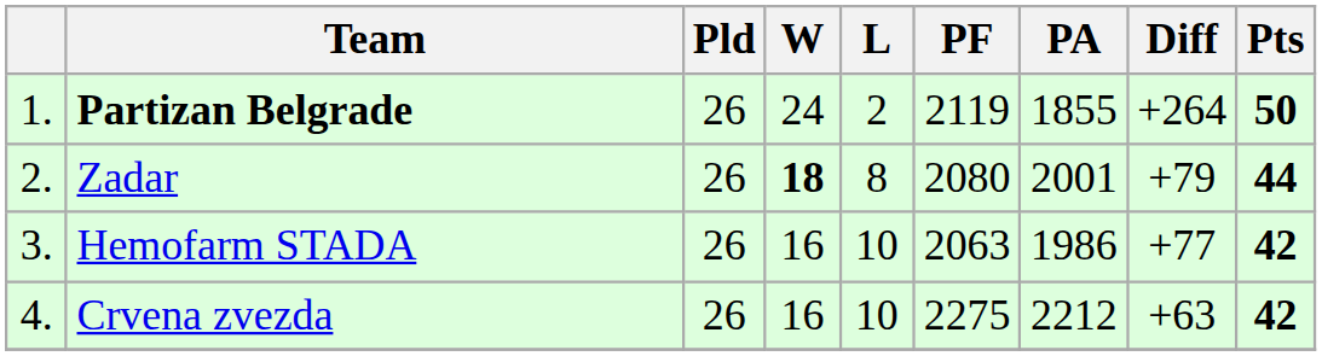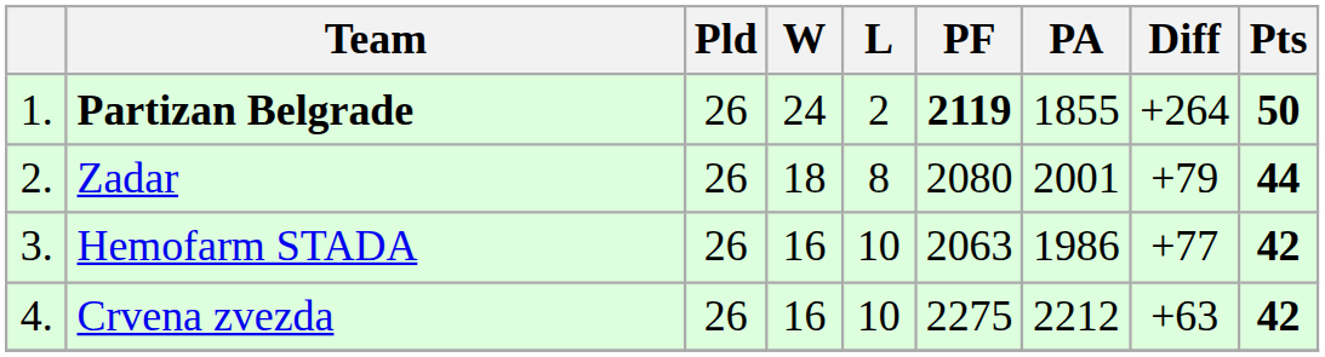Partizan Belgrade | PF: normal -> bold
Zadar | W: bold -> normal
